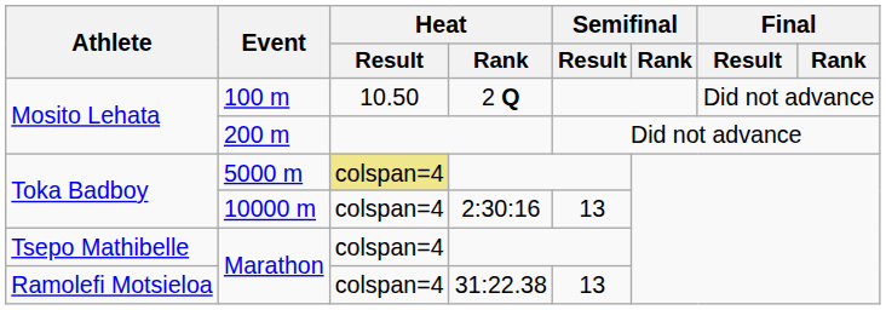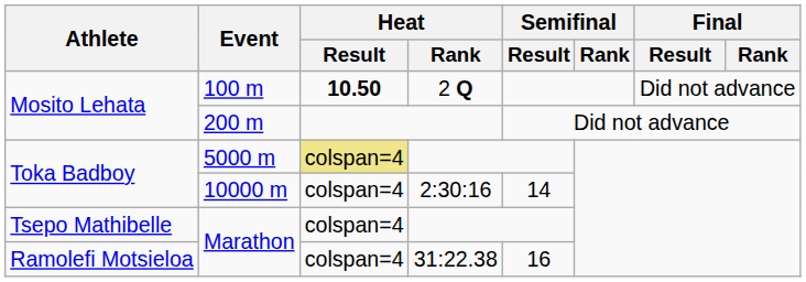100 m | Heat / Result: normal -> bold
10000 m | Semifinal / Result: 13 -> 14
Ramolefi Motsieloa / Marathon | Semifinal / Result: 13 -> 16
